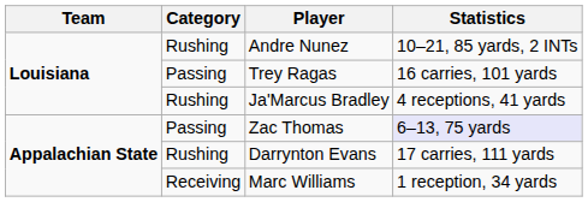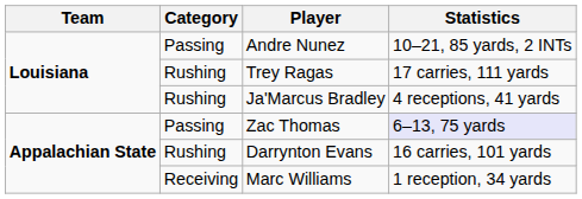Andre Nunez | Category: Rushing -> Passing
Trey Ragas | Category: Passing -> Rushing
Trey Ragas | Statistics: 16 carries, 101 yards -> 17 carries, 111 yards
Darrynton Evans | Statistics: 17 carries, 111 yards -> 16 carries, 101 yards
